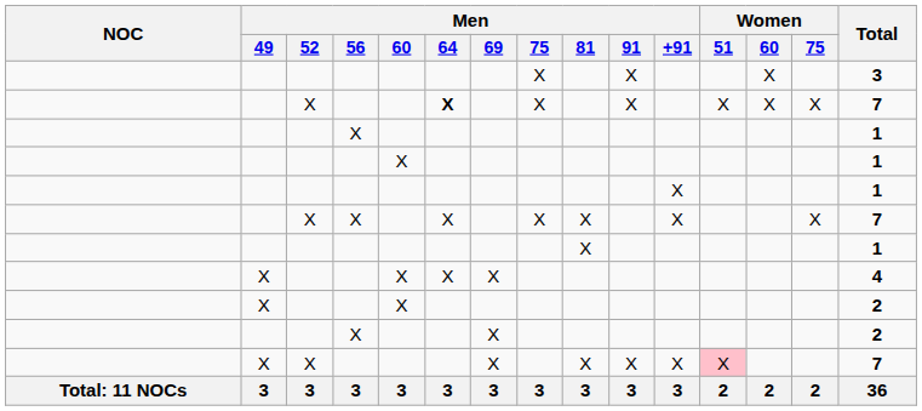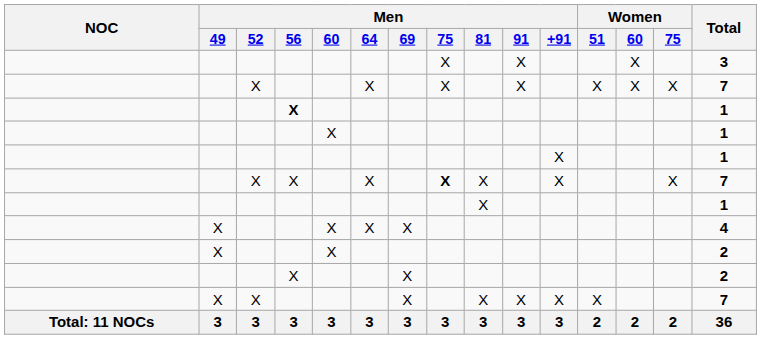row 4 | Men / 64: bold -> normal
row 5 | Men / 56: normal -> bold
row 8 | Men / 75: normal -> bold
row 13 | Women / 51: pink background -> no background
